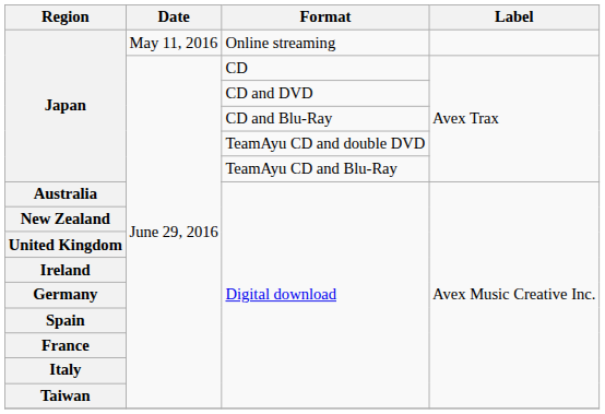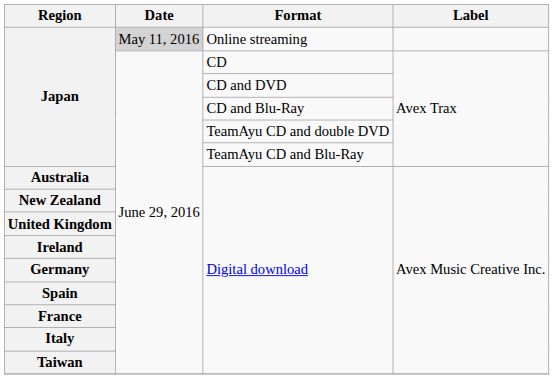Online streaming | Date: no background -> lightgrey background
